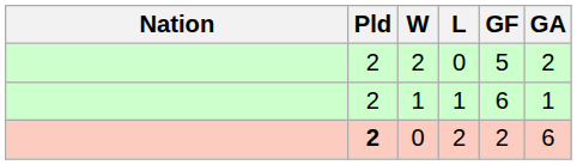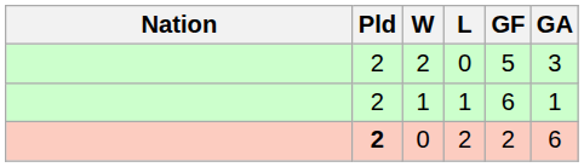row 2 | GA: 2 -> 3
